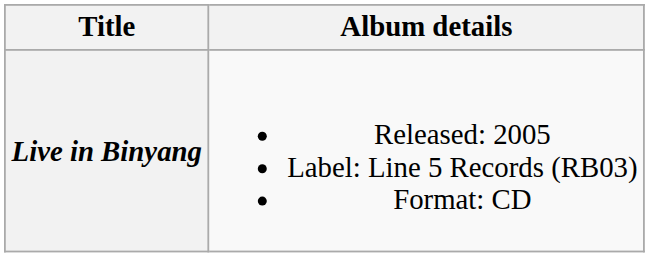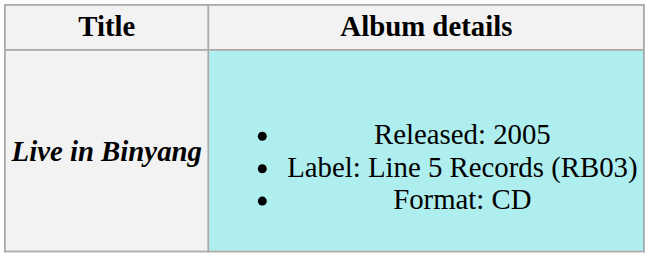Live in Binyang | Album details: no background -> paleturquoise background
